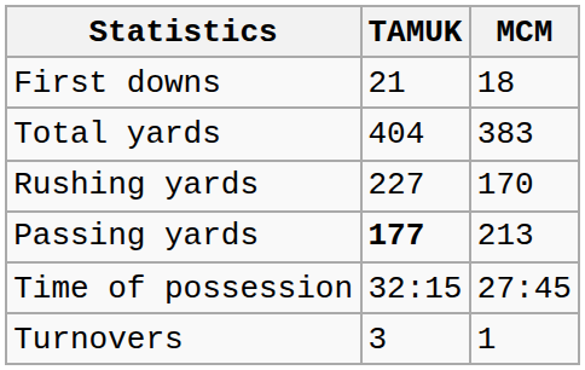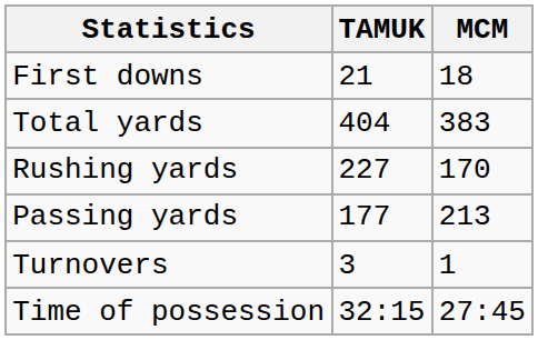Passing yards | TAMUK: bold -> normal
rows swapped: Turnovers <-> Time of possession
